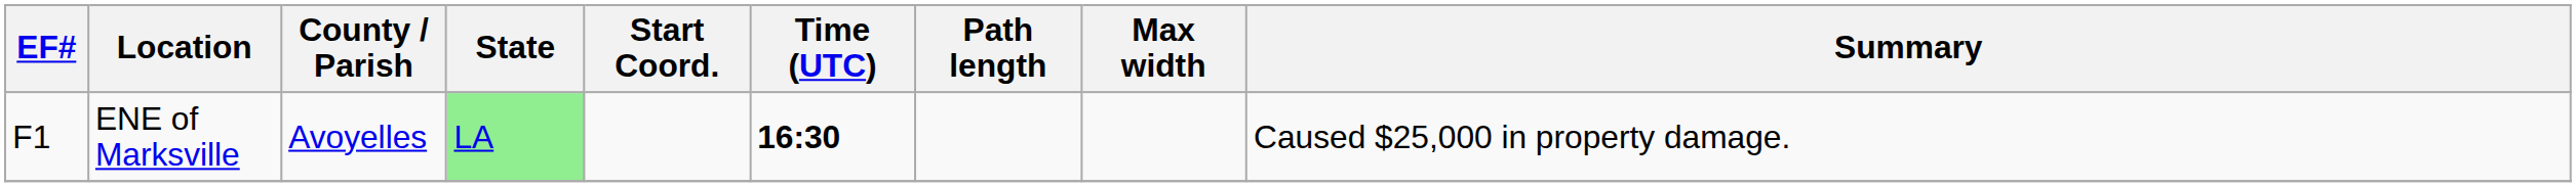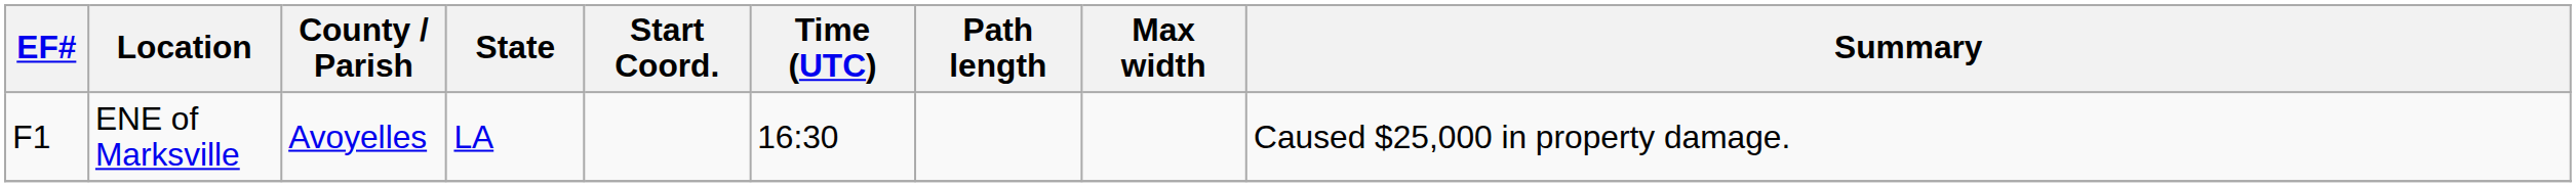ENE of Marksville | State: lightgreen background -> no background
ENE of Marksville | Time (UTC): bold -> normal
